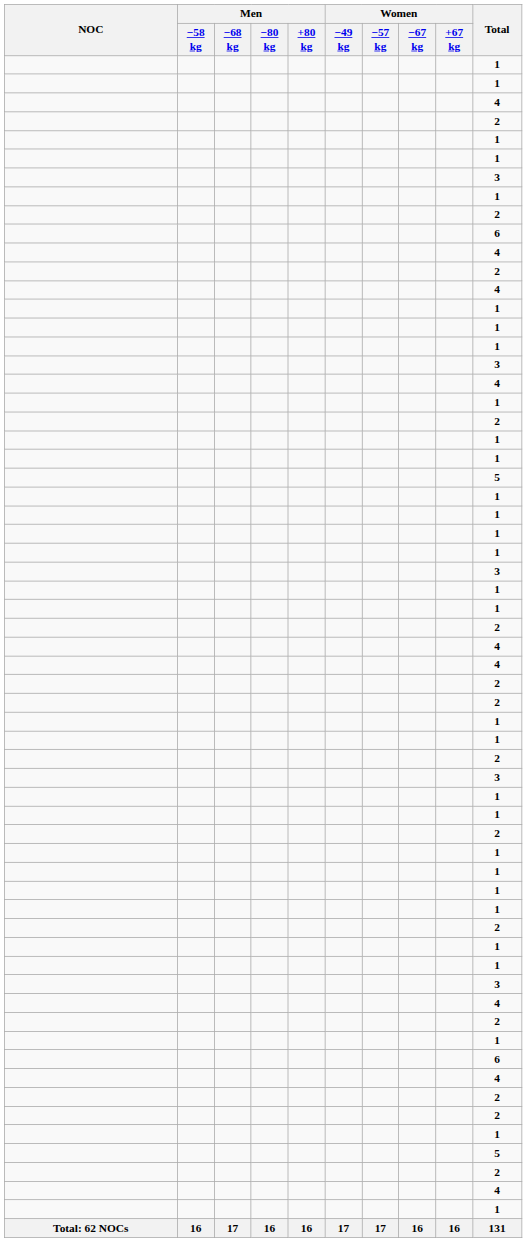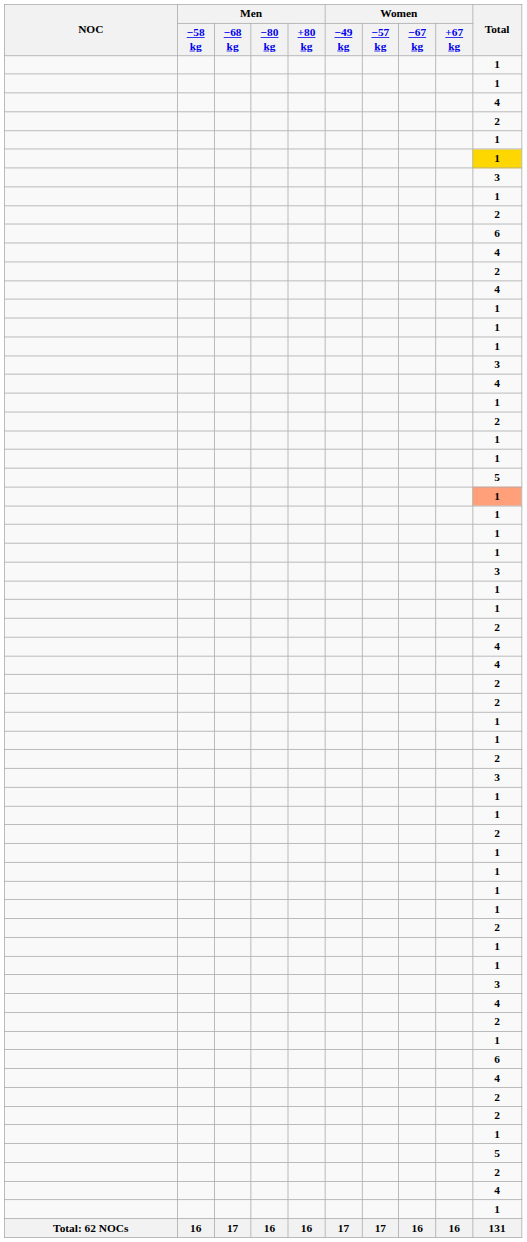row 8 | Total: no background -> gold background
row 26 | Total: no background -> lightsalmon background
